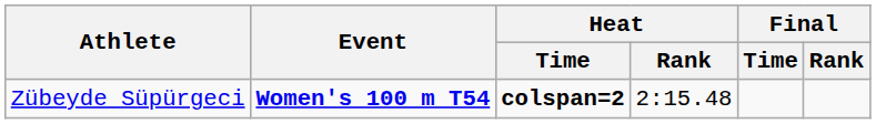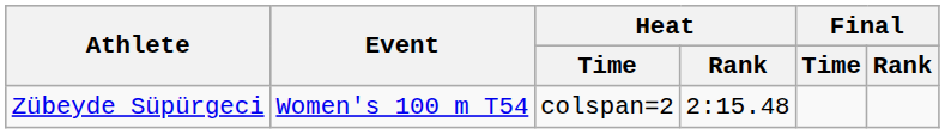Zübeyde Süpürgeci | Event: bold -> normal
Zübeyde Süpürgeci | Heat / Time: bold -> normal
